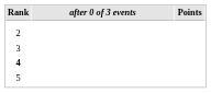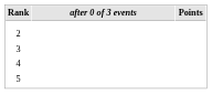4 | Rank: bold -> normal
